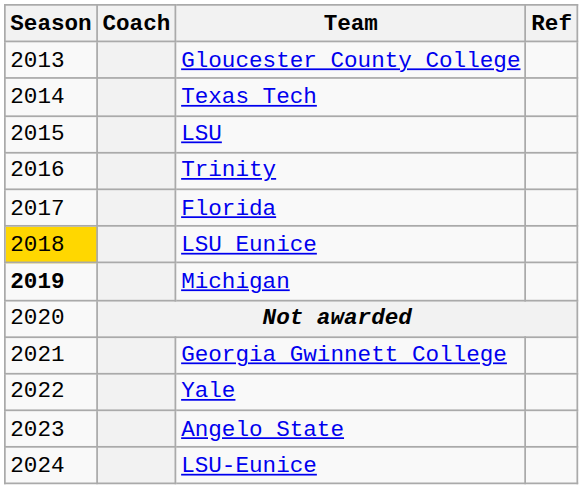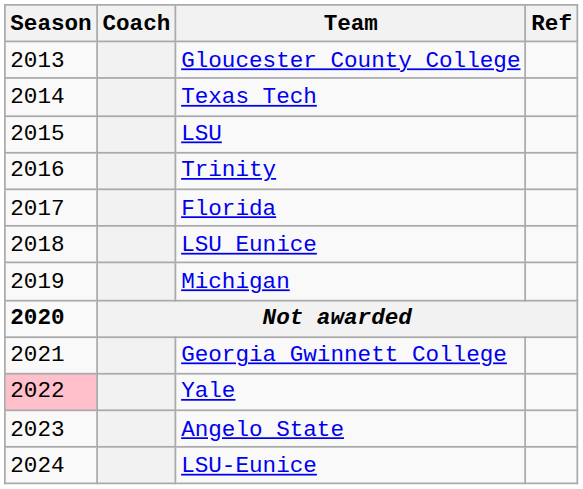LSU Eunice | Season: gold background -> no background
Michigan | Season: bold -> normal
Not awarded | Season: normal -> bold
Yale | Season: no background -> pink background
